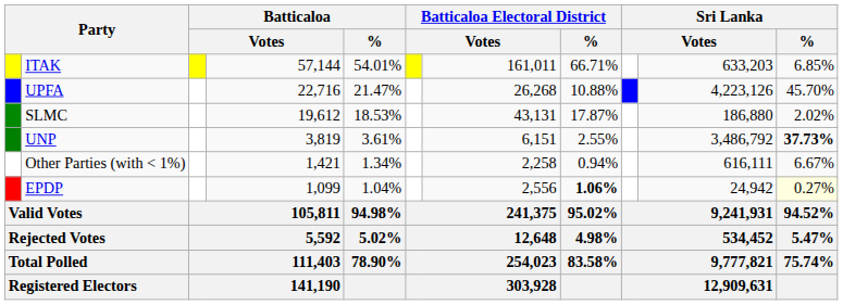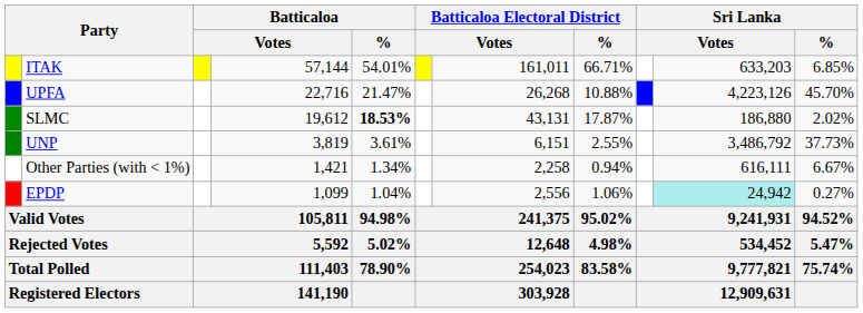SLMC | Batticaloa / %: normal -> bold
UNP | Sri Lanka / %: bold -> normal
EPDP | Batticaloa Electoral District / %: bold -> normal
EPDP | column 10: no background -> paleturquoise background
EPDP | Sri Lanka / %: lightyellow background -> no background
